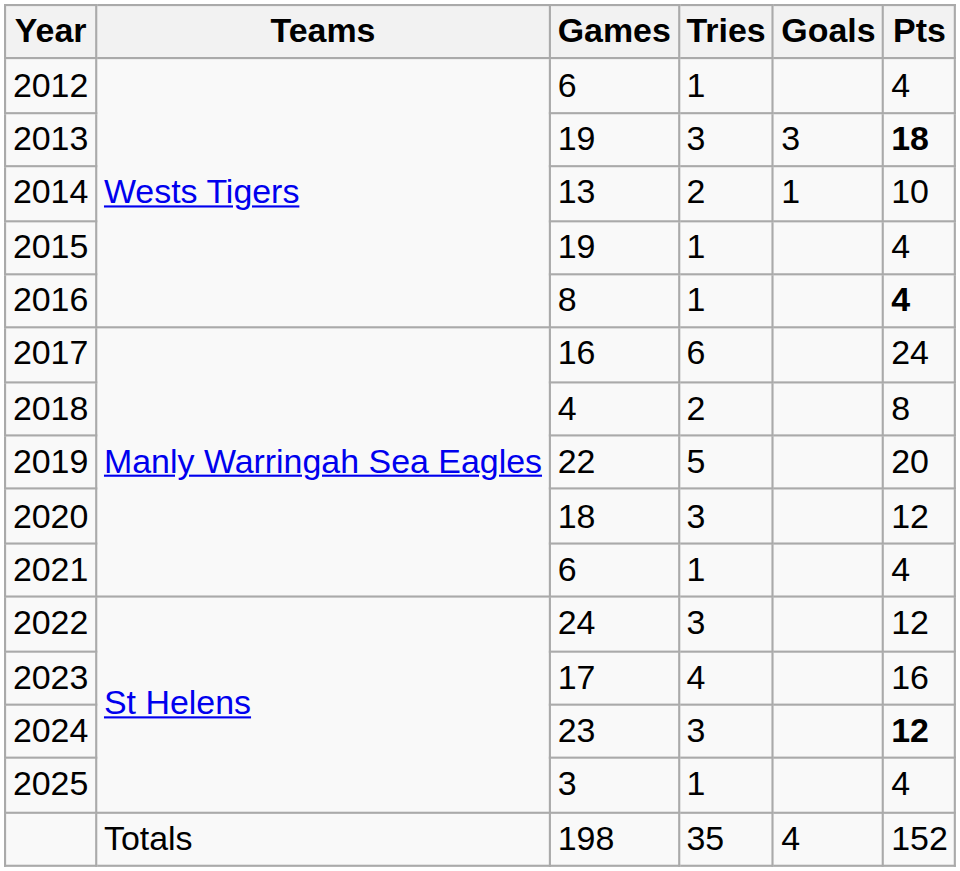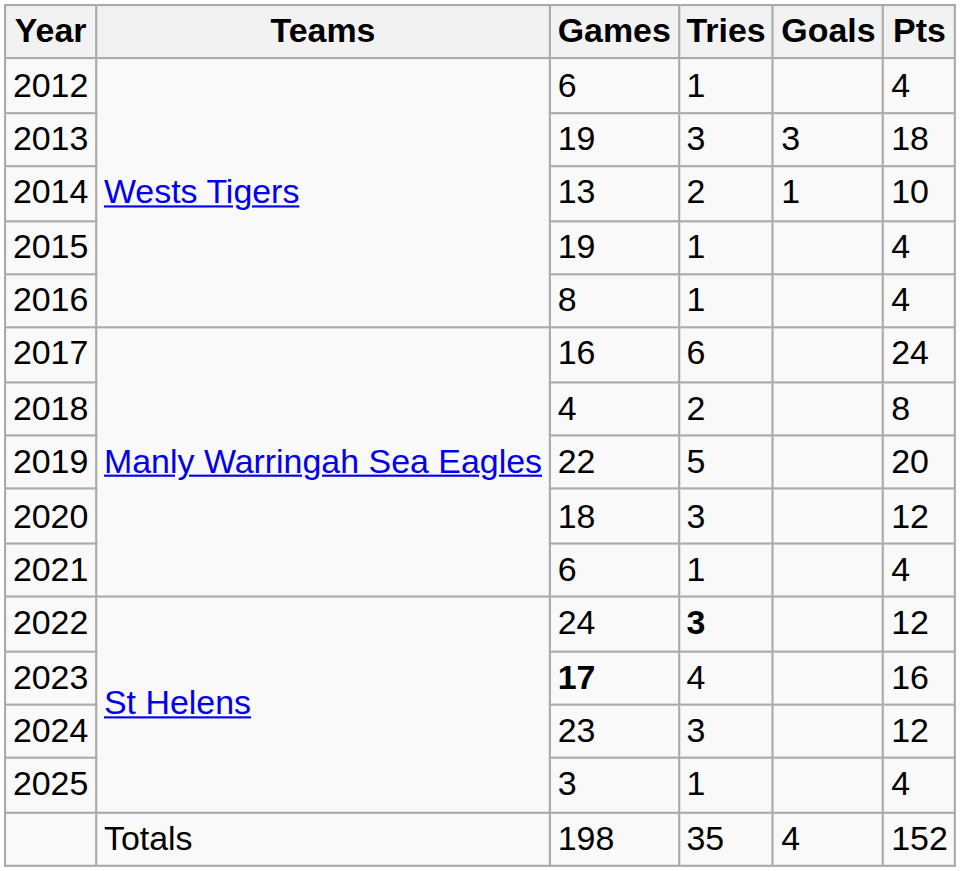2013 | Pts: bold -> normal
2016 | Pts: bold -> normal
2022 | Tries: normal -> bold
2023 | Games: normal -> bold
2024 | Pts: bold -> normal
